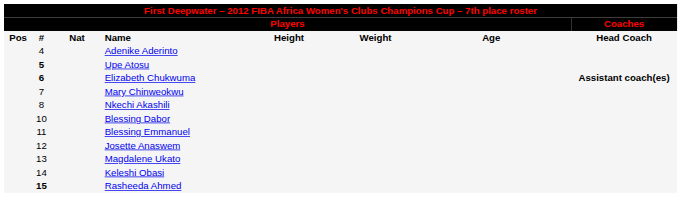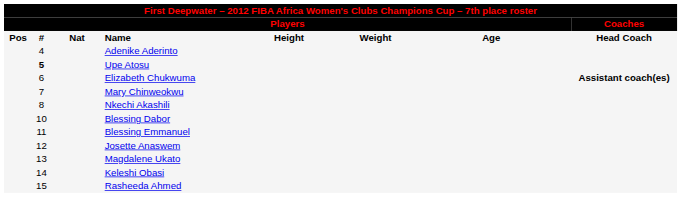Elizabeth Chukwuma | column 2: bold -> normal
Rasheeda Ahmed | column 2: bold -> normal
